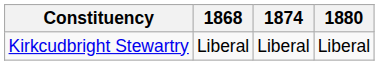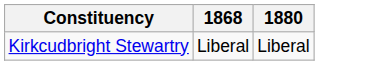- column: 1874 | Liberal
